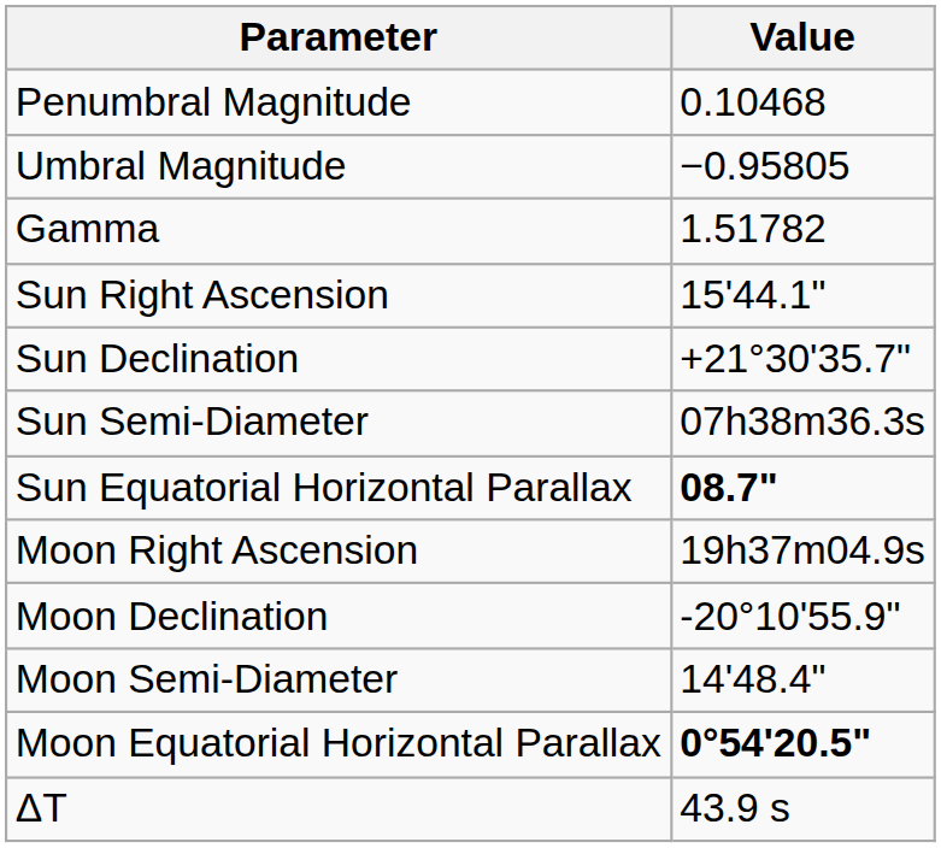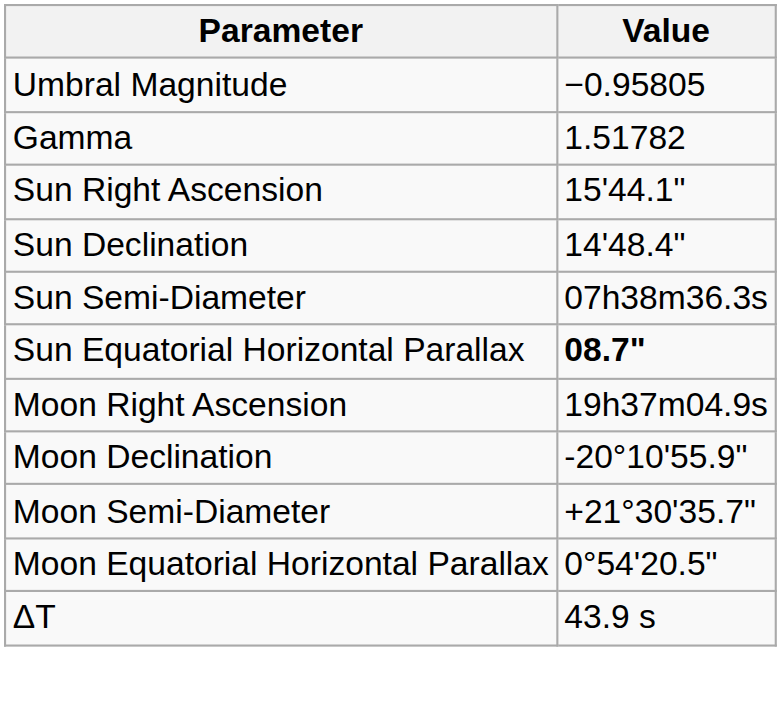- row: Penumbral Magnitude | 0.10468
Sun Declination | Value: +21°30'35.7" -> 14'48.4"
Moon Semi-Diameter | Value: 14'48.4" -> +21°30'35.7"
Moon Equatorial Horizontal Parallax | Value: bold -> normal
